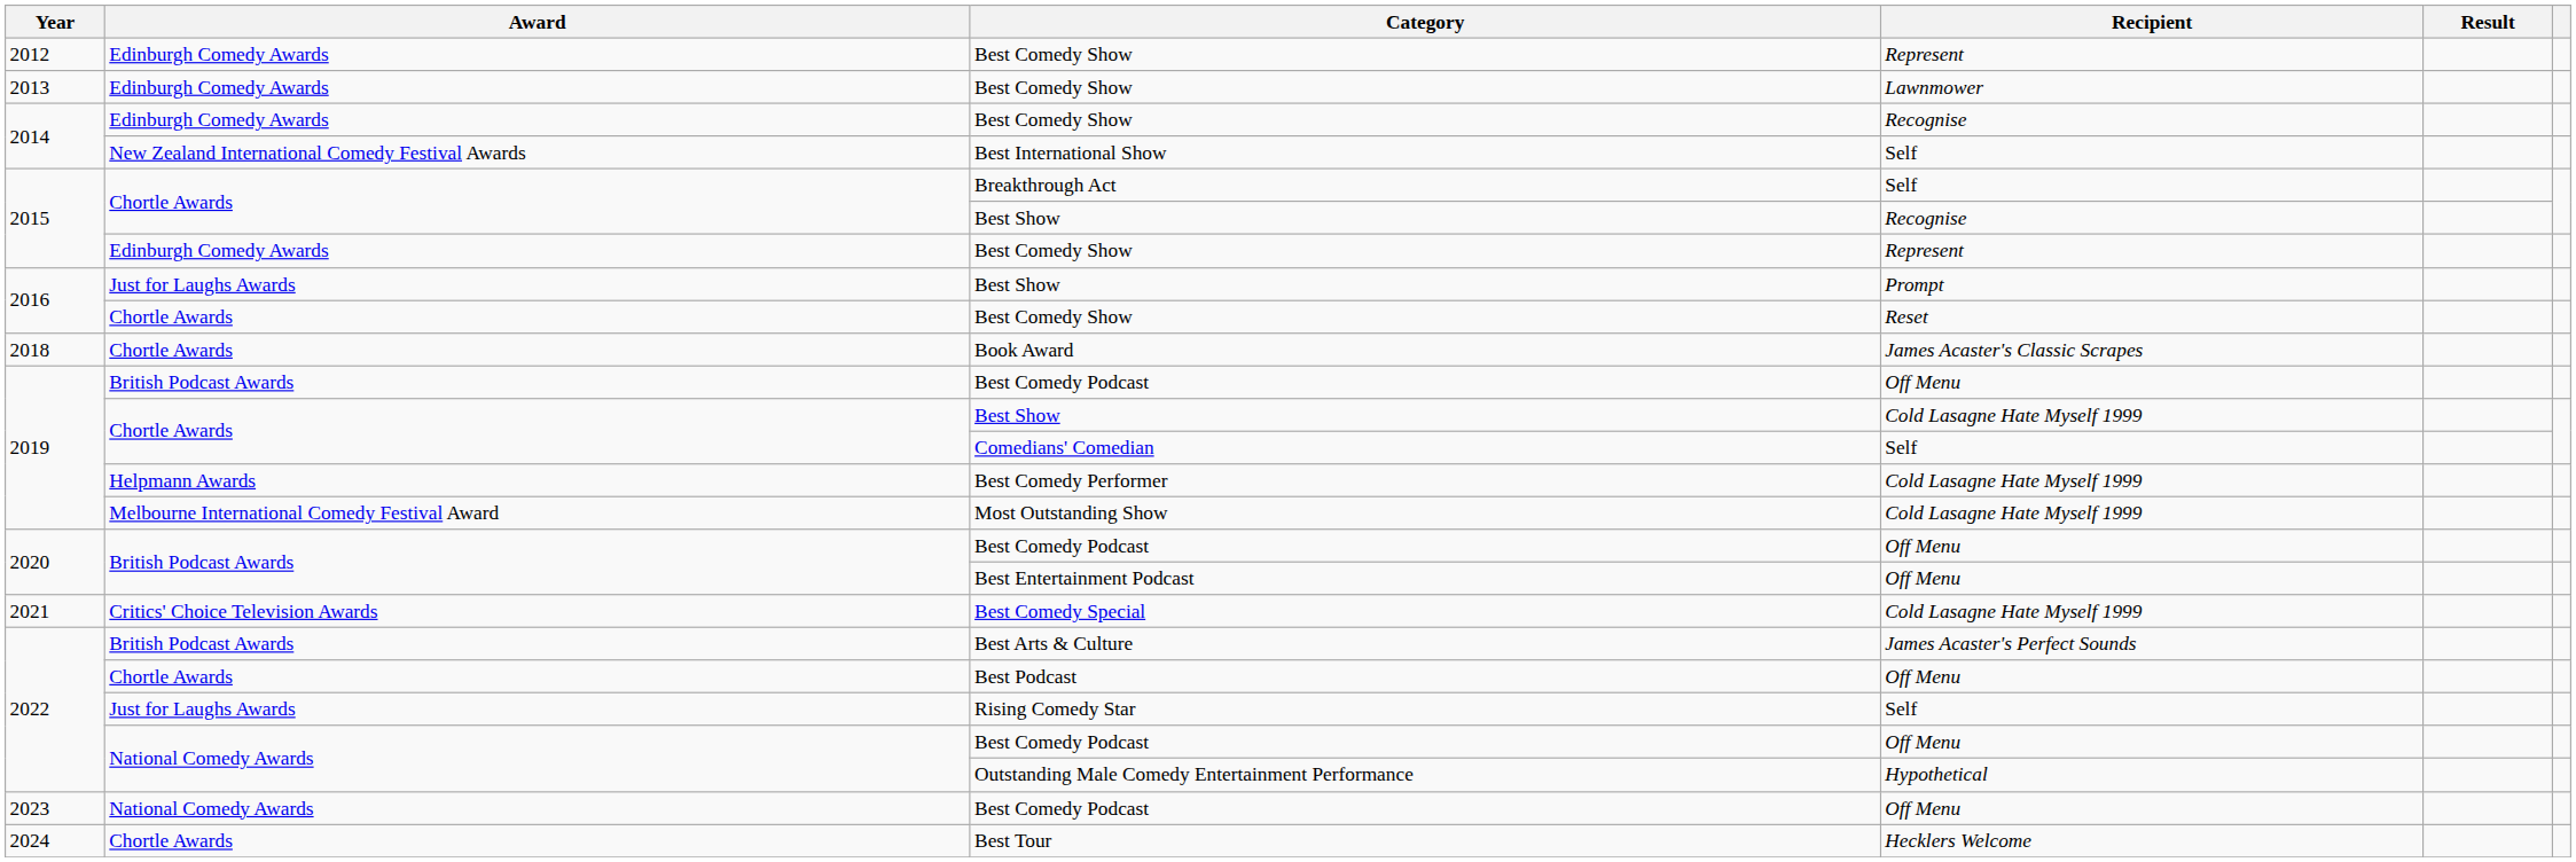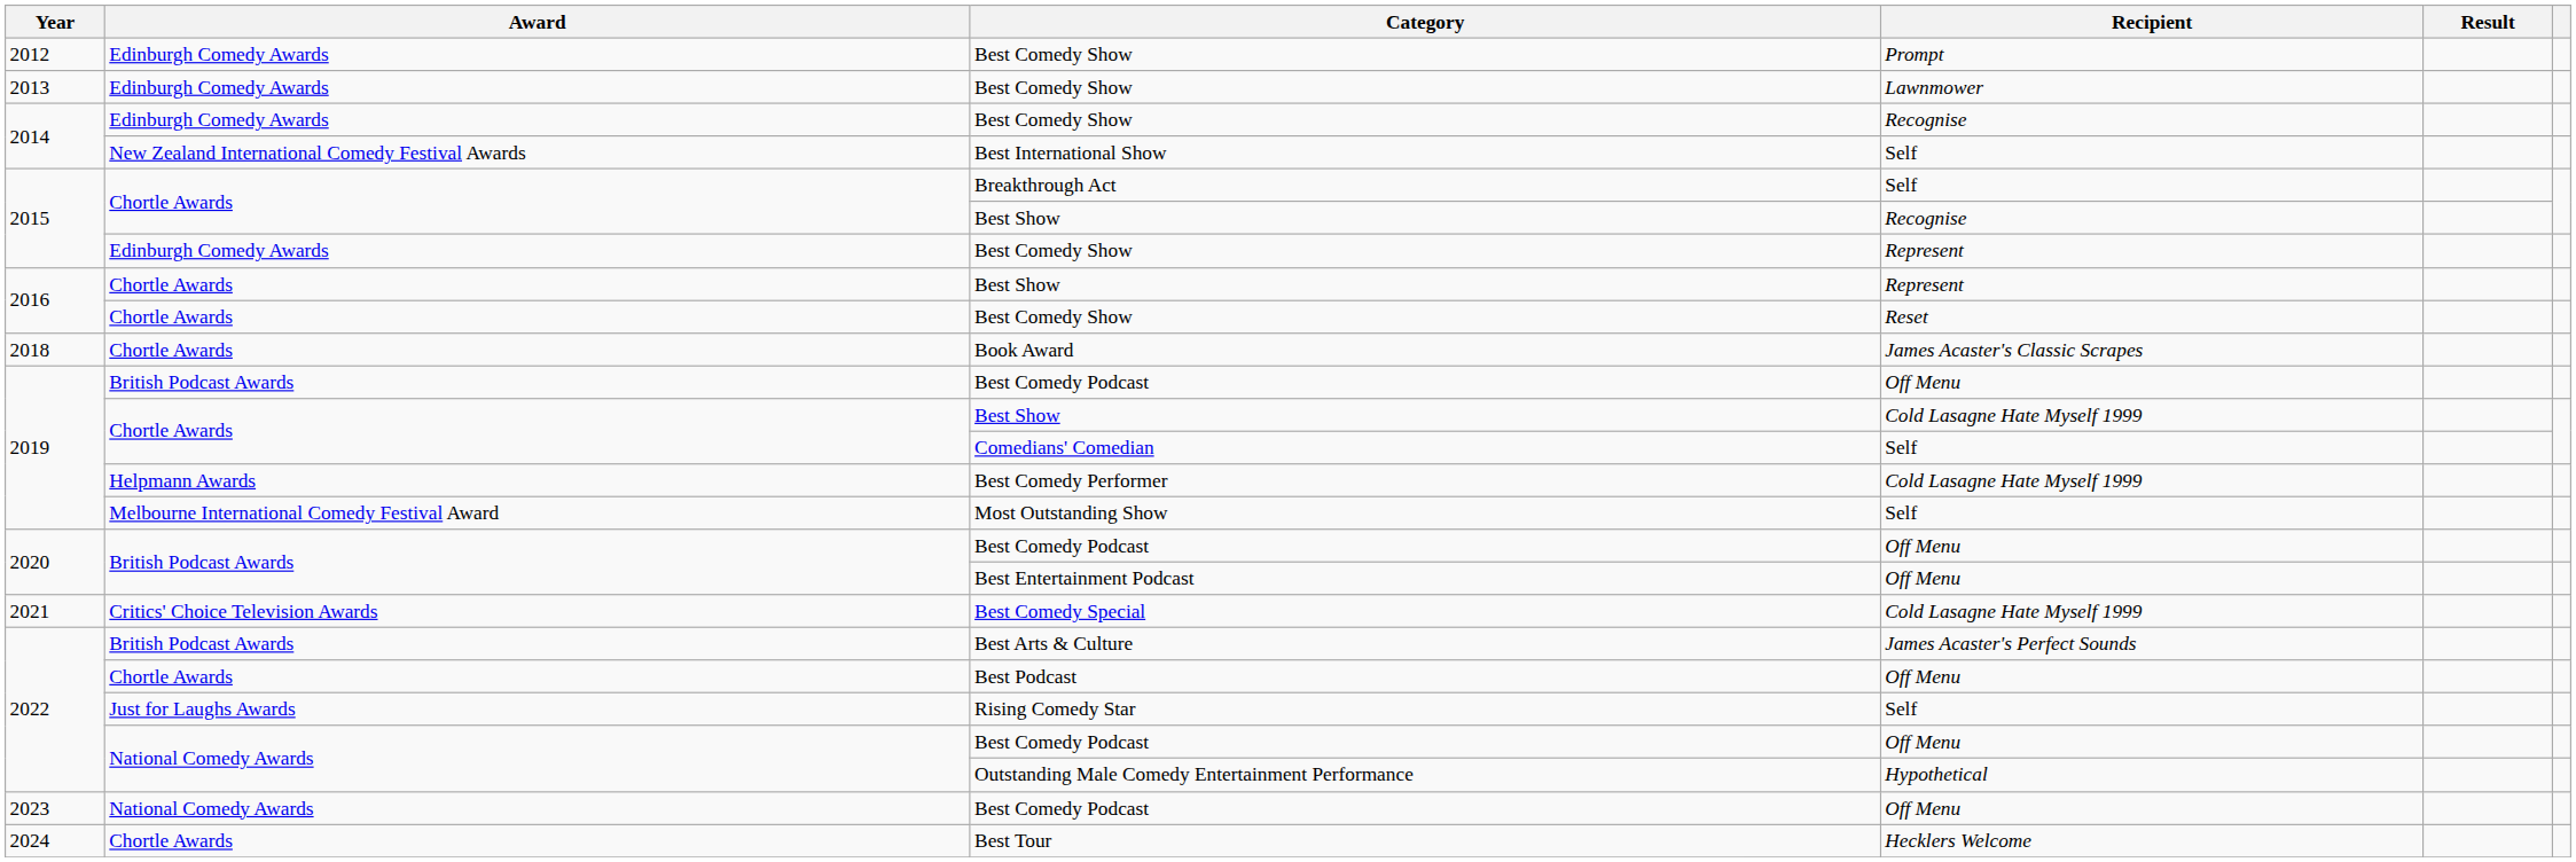2012 / Best Comedy Show | Recipient: Represent -> Prompt
2016 / Best Show | Award: Just for Laughs Awards -> Chortle Awards
2016 / Best Show | Recipient: Prompt -> Represent
Most Outstanding Show | Recipient: Cold Lasagne Hate Myself 1999 -> Self
